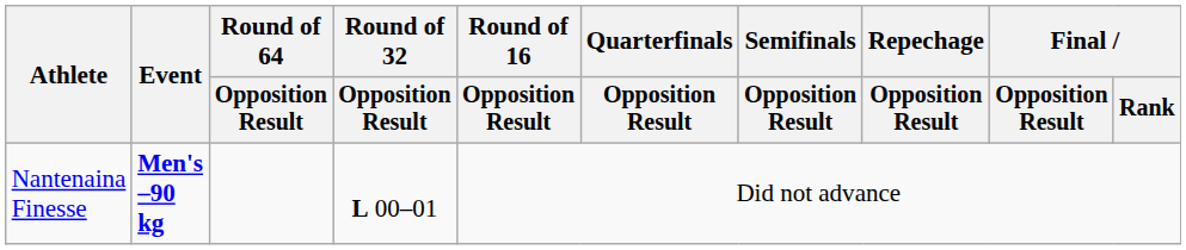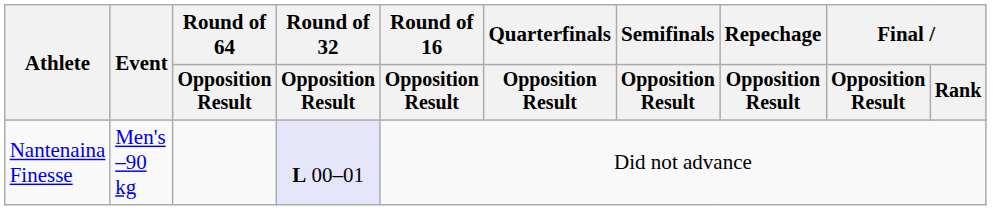Nantenaina Finesse | Event: bold -> normal
Nantenaina Finesse | Round of 32 / Opposition Result: no background -> lavender background
